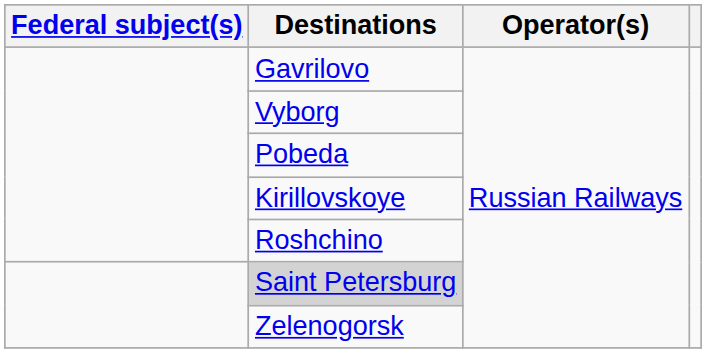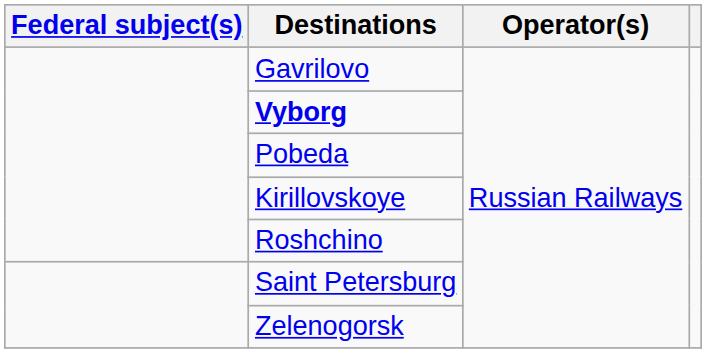Vyborg | Destinations: normal -> bold
Saint Petersburg | Destinations: lightgrey background -> no background
